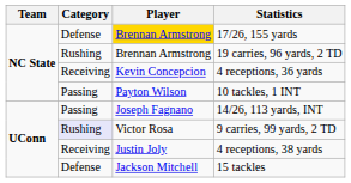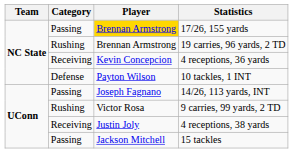17/26, 155 yards | Category: Defense -> Passing
10 tackles, 1 INT | Category: Passing -> Defense
9 carries, 99 yards, 2 TD | Category: lavender background -> no background
15 tackles | Category: Defense -> Passing
